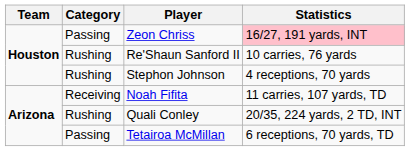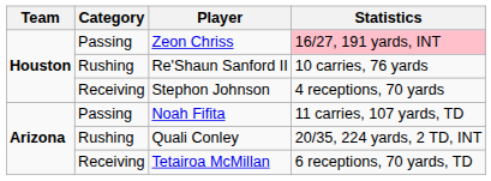Stephon Johnson | Category: Rushing -> Receiving
Noah Fifita | Category: Receiving -> Passing
Tetairoa McMillan | Category: Passing -> Receiving
